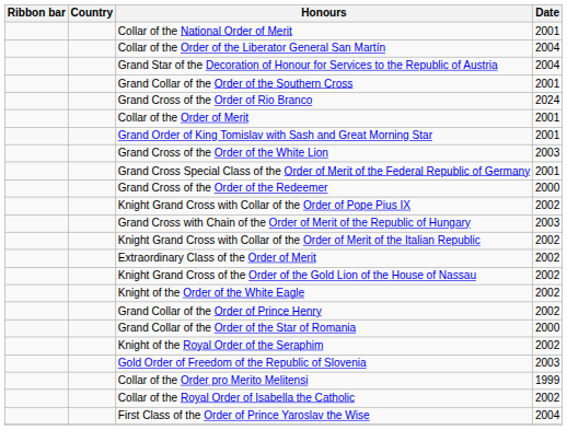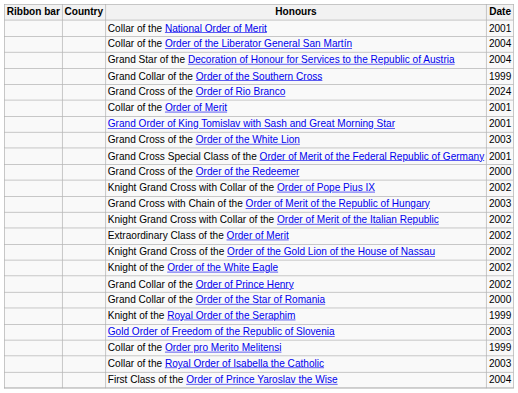Grand Collar of the Order of the Southern Cross | Date: 2001 -> 1999
Knight of the Royal Order of the Seraphim | Date: 2002 -> 1999
Collar of the Royal Order of Isabella the Catholic | Date: 2002 -> 2003
